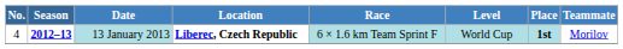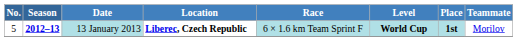13 January 2013 | No.: 4 -> 5
13 January 2013 | Level: normal -> bold
